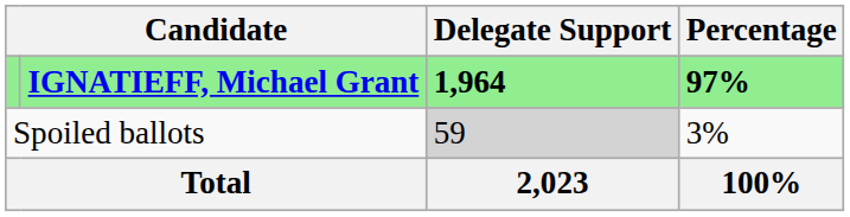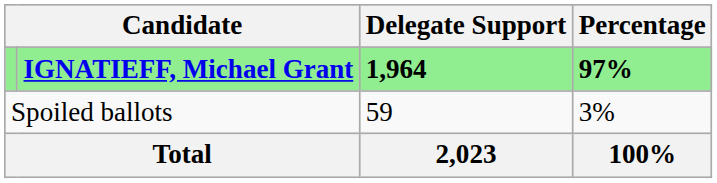Spoiled ballots | Delegate Support: lightgrey background -> no background
